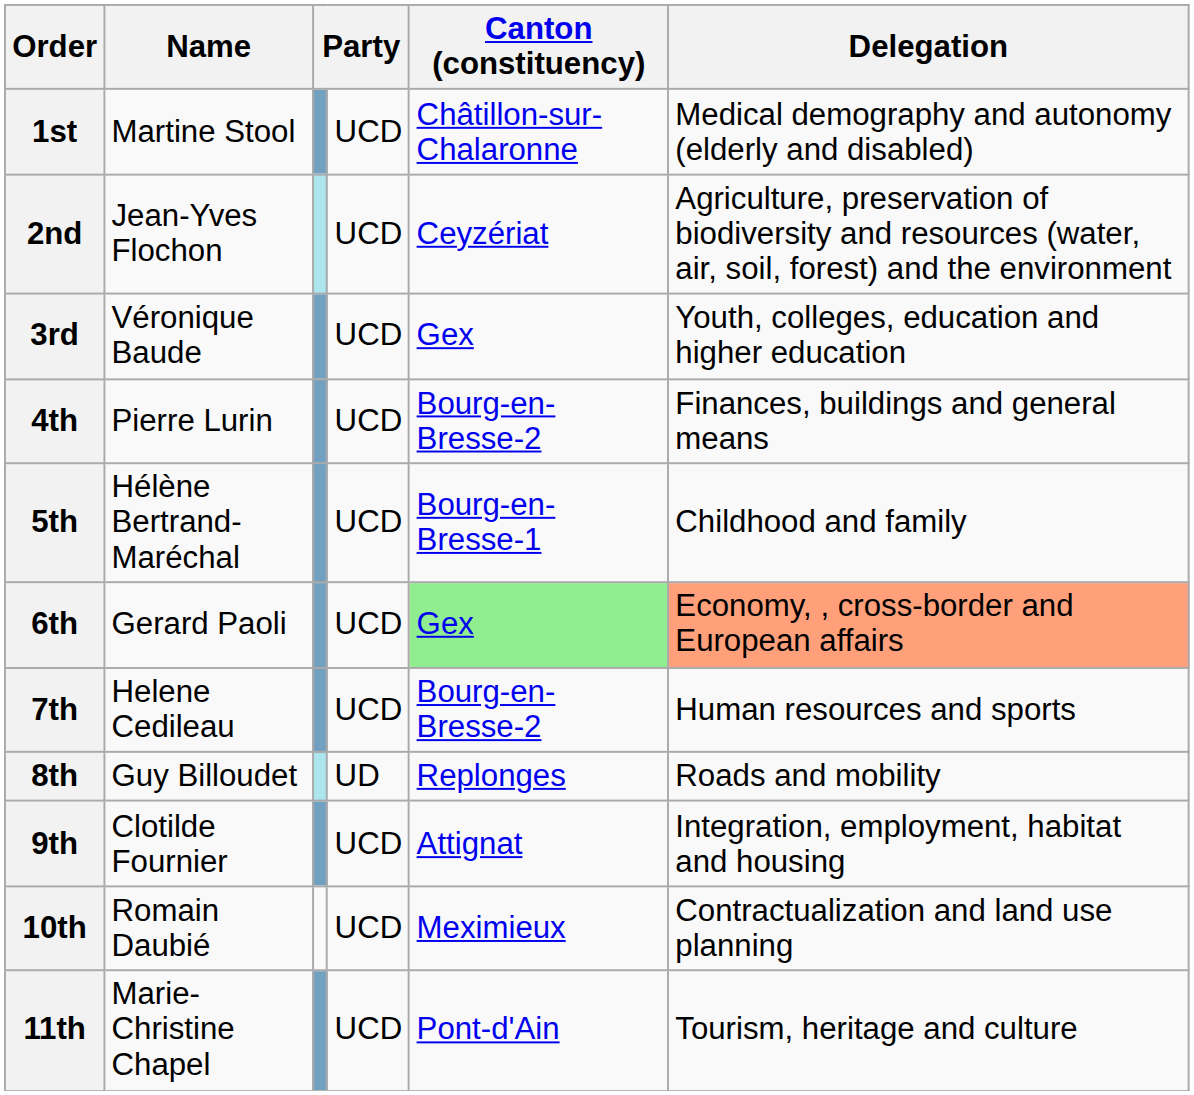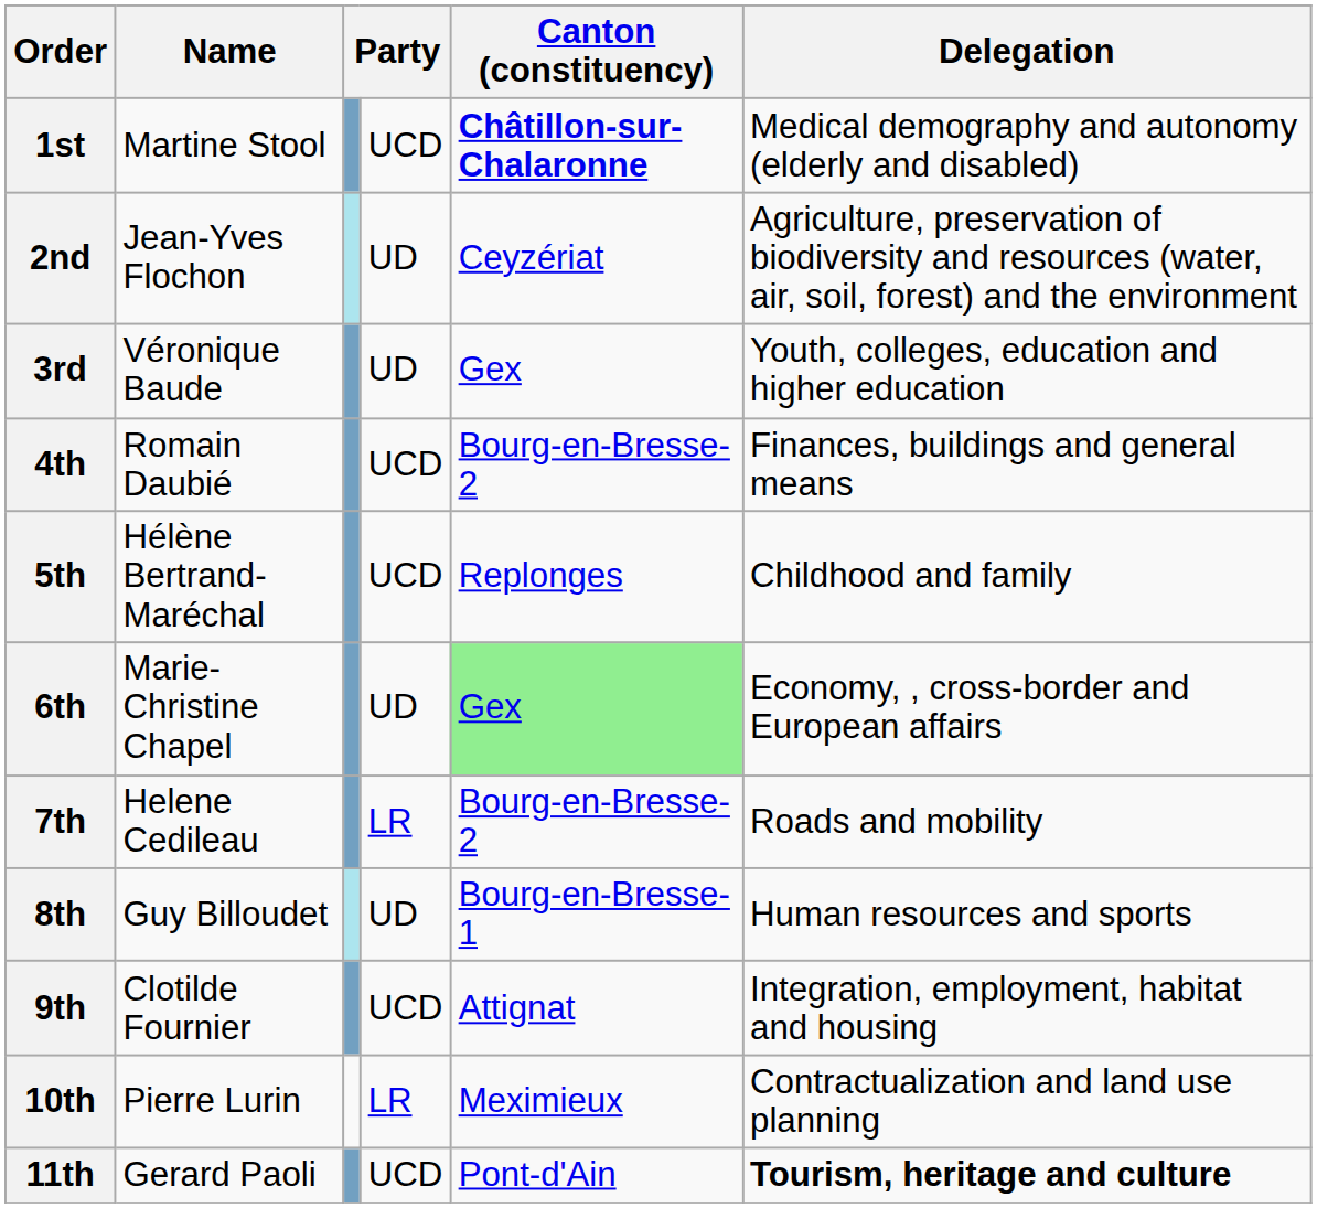1st | Canton (constituency): normal -> bold
2nd | column 4: UCD -> UD
3rd | column 4: UCD -> UD
4th | Name: Pierre Lurin -> Romain Daubié
5th | Canton (constituency): Bourg-en-Bresse-1 -> Replonges
6th | Name: Gerard Paoli -> Marie-Christine Chapel
6th | column 4: UCD -> UD
6th | Delegation: lightsalmon background -> no background
7th | column 4: UCD -> LR
7th | Delegation: Human resources and sports -> Roads and mobility
8th | Canton (constituency): Replonges -> Bourg-en-Bresse-1
8th | Delegation: Roads and mobility -> Human resources and sports
10th | Name: Romain Daubié -> Pierre Lurin
10th | column 4: UCD -> LR
11th | Name: Marie-Christine Chapel -> Gerard Paoli
11th | Delegation: normal -> bold
